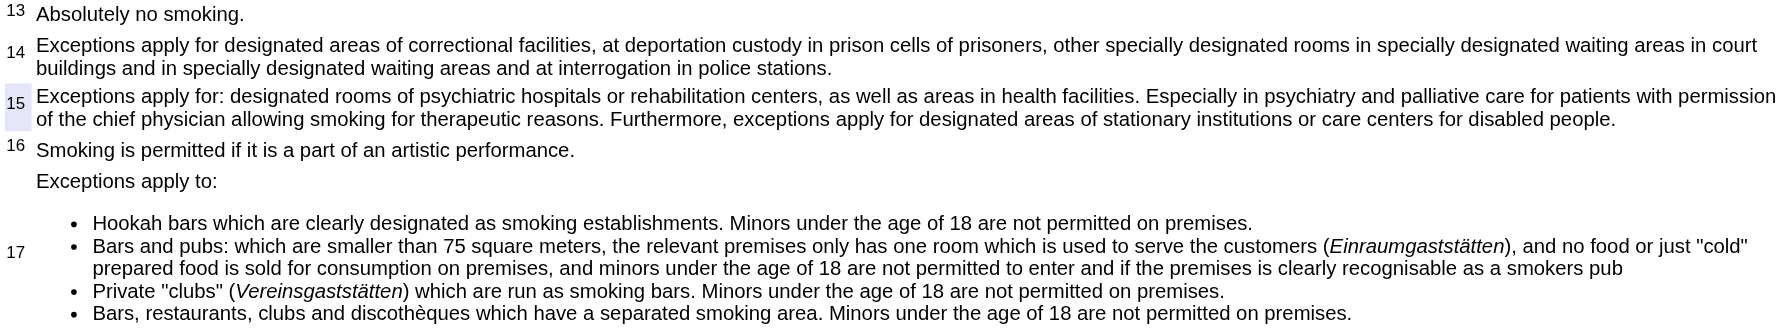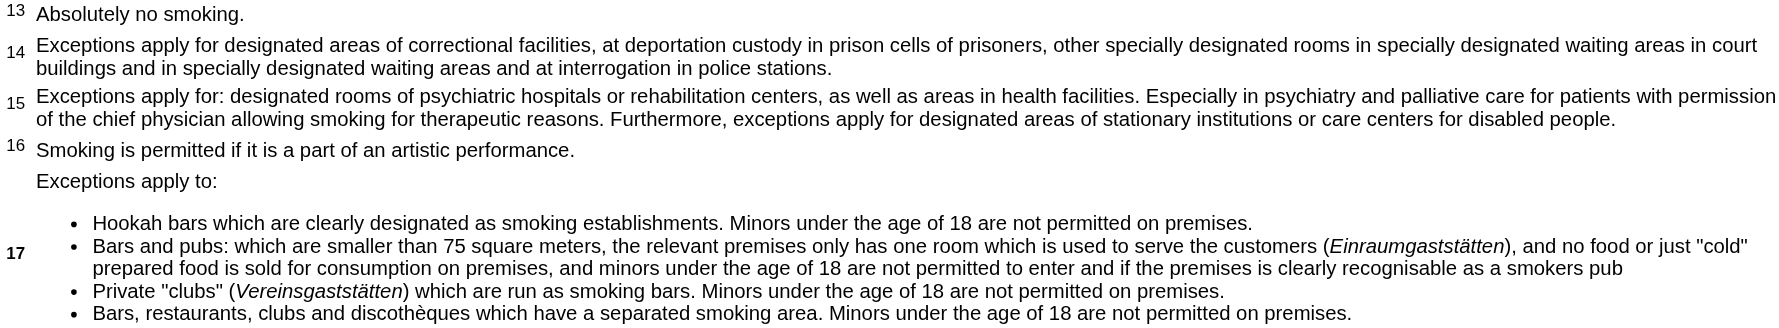row 3 | column 1: lavender background -> no background
row 5 | column 1: normal -> bold
